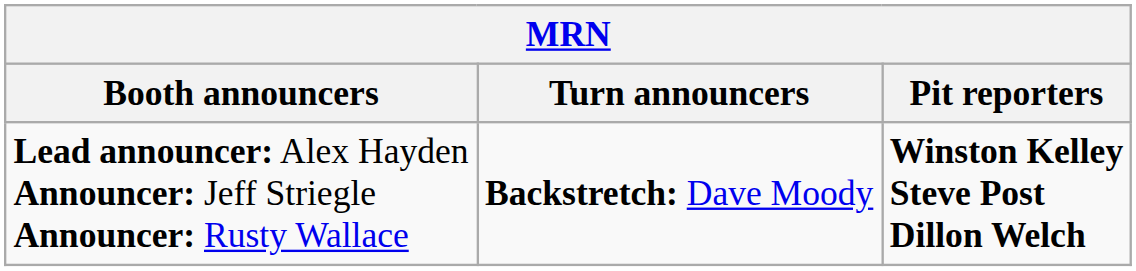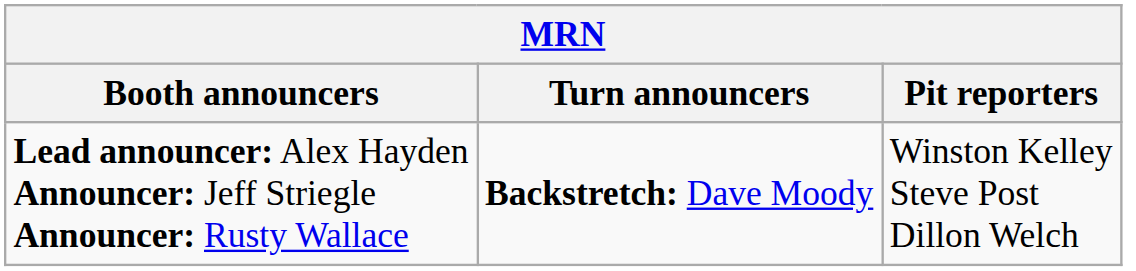row 3 | Pit reporters: bold -> normal
